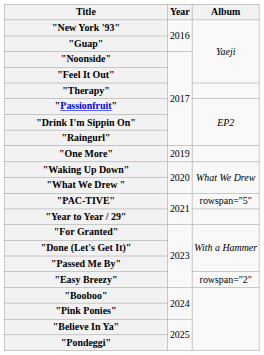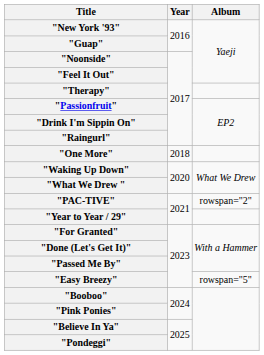"One More" | Year: 2019 -> 2018
"PAC-TIVE" | Album: rowspan="5" -> rowspan="2"
"Easy Breezy" | Album: rowspan="2" -> rowspan="5"
